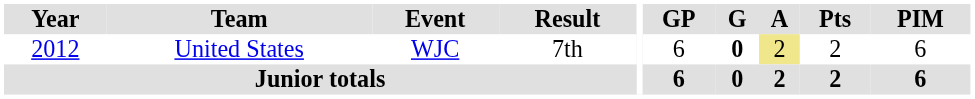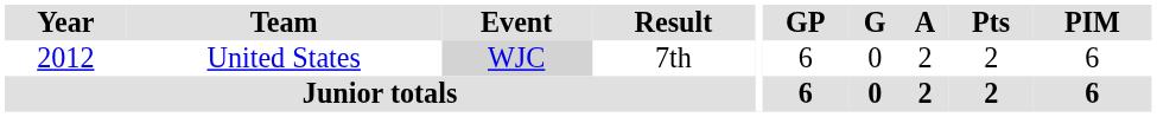United States | Event: no background -> lightgrey background
United States | G: bold -> normal
United States | A: khaki background -> no background
